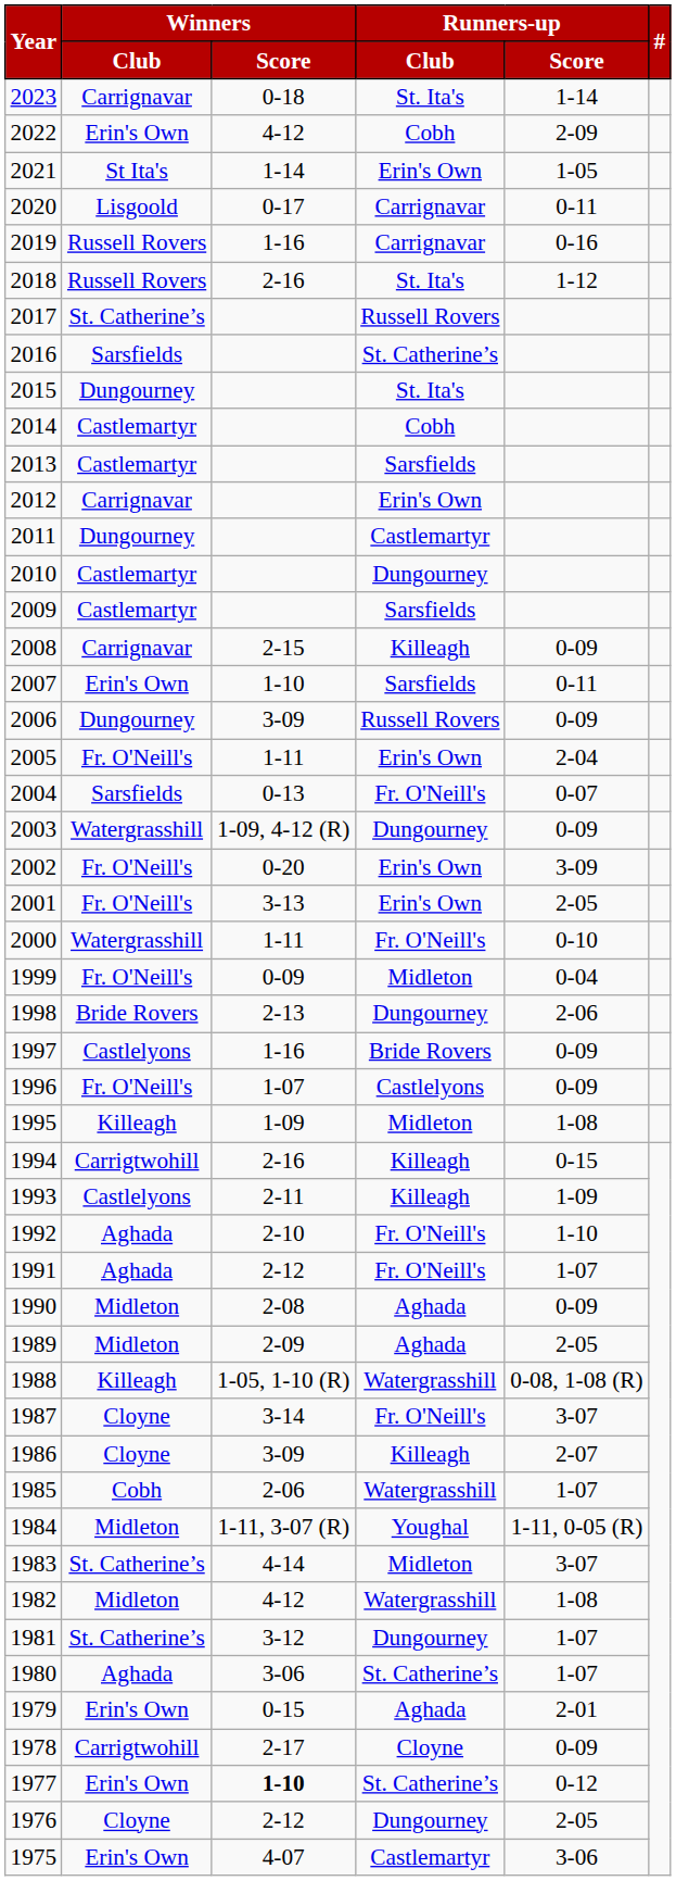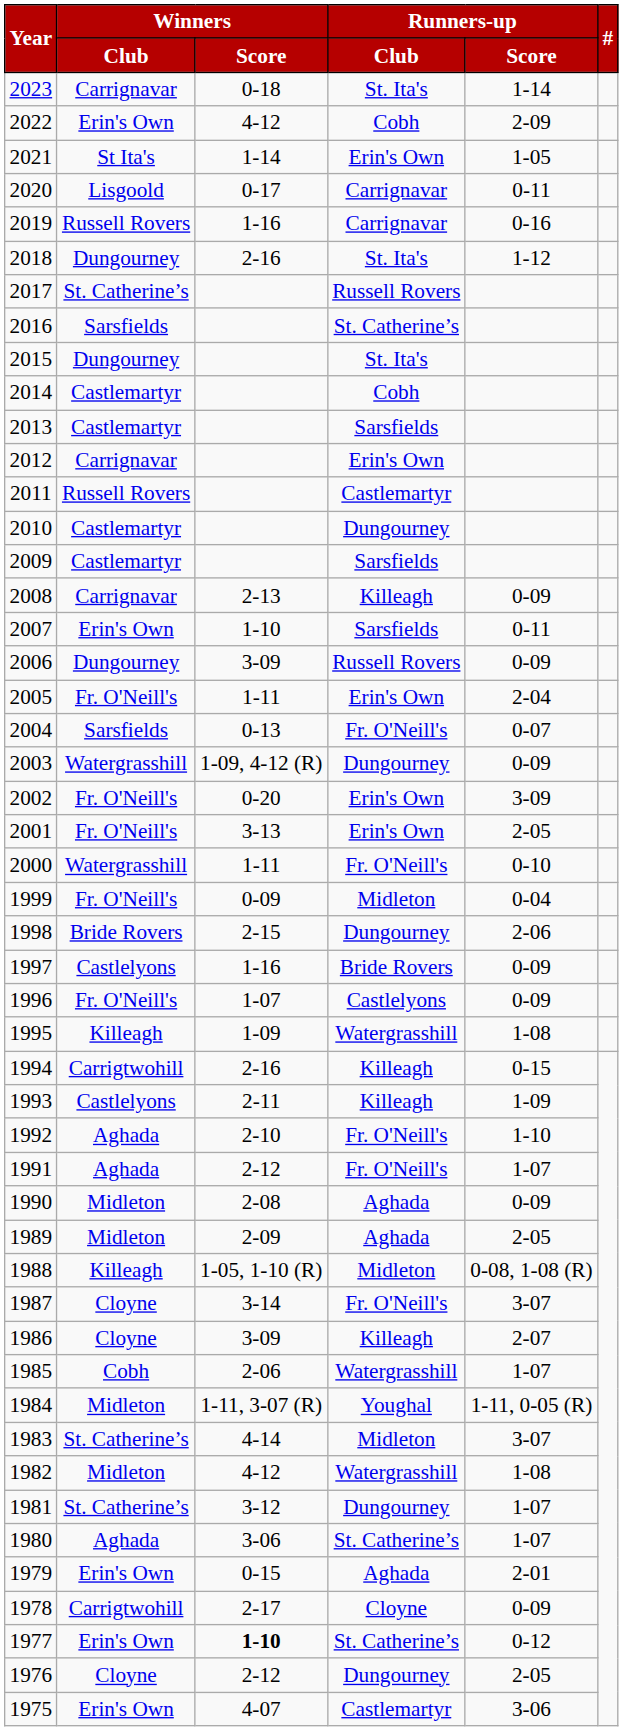2018 | Winners / Club: Russell Rovers -> Dungourney
2011 | Winners / Club: Dungourney -> Russell Rovers
2008 | Winners / Score: 2-15 -> 2-13
1998 | Winners / Score: 2-13 -> 2-15
1995 | Runners-up / Club: Midleton -> Watergrasshill
1988 | Runners-up / Club: Watergrasshill -> Midleton
